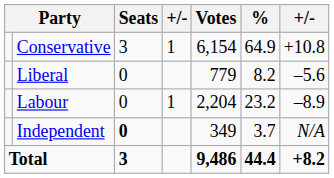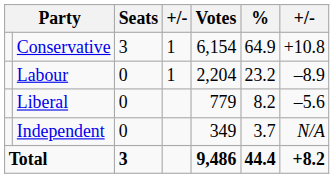rows swapped: Labour <-> Liberal
Independent | Seats: bold -> normal
